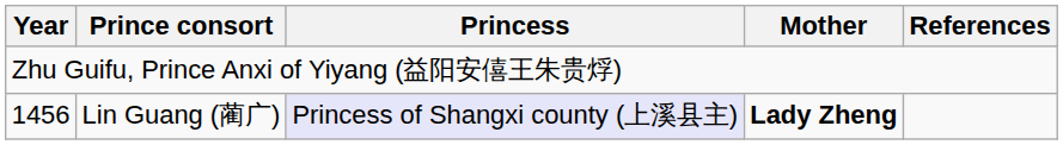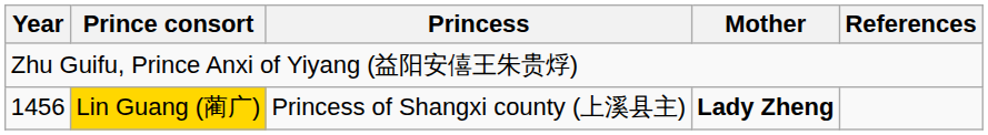1456 | Prince consort: no background -> gold background
1456 | Princess: lavender background -> no background
